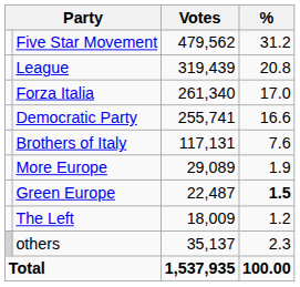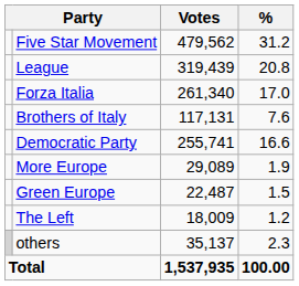rows swapped: Democratic Party <-> Brothers of Italy
Green Europe | %: bold -> normal
